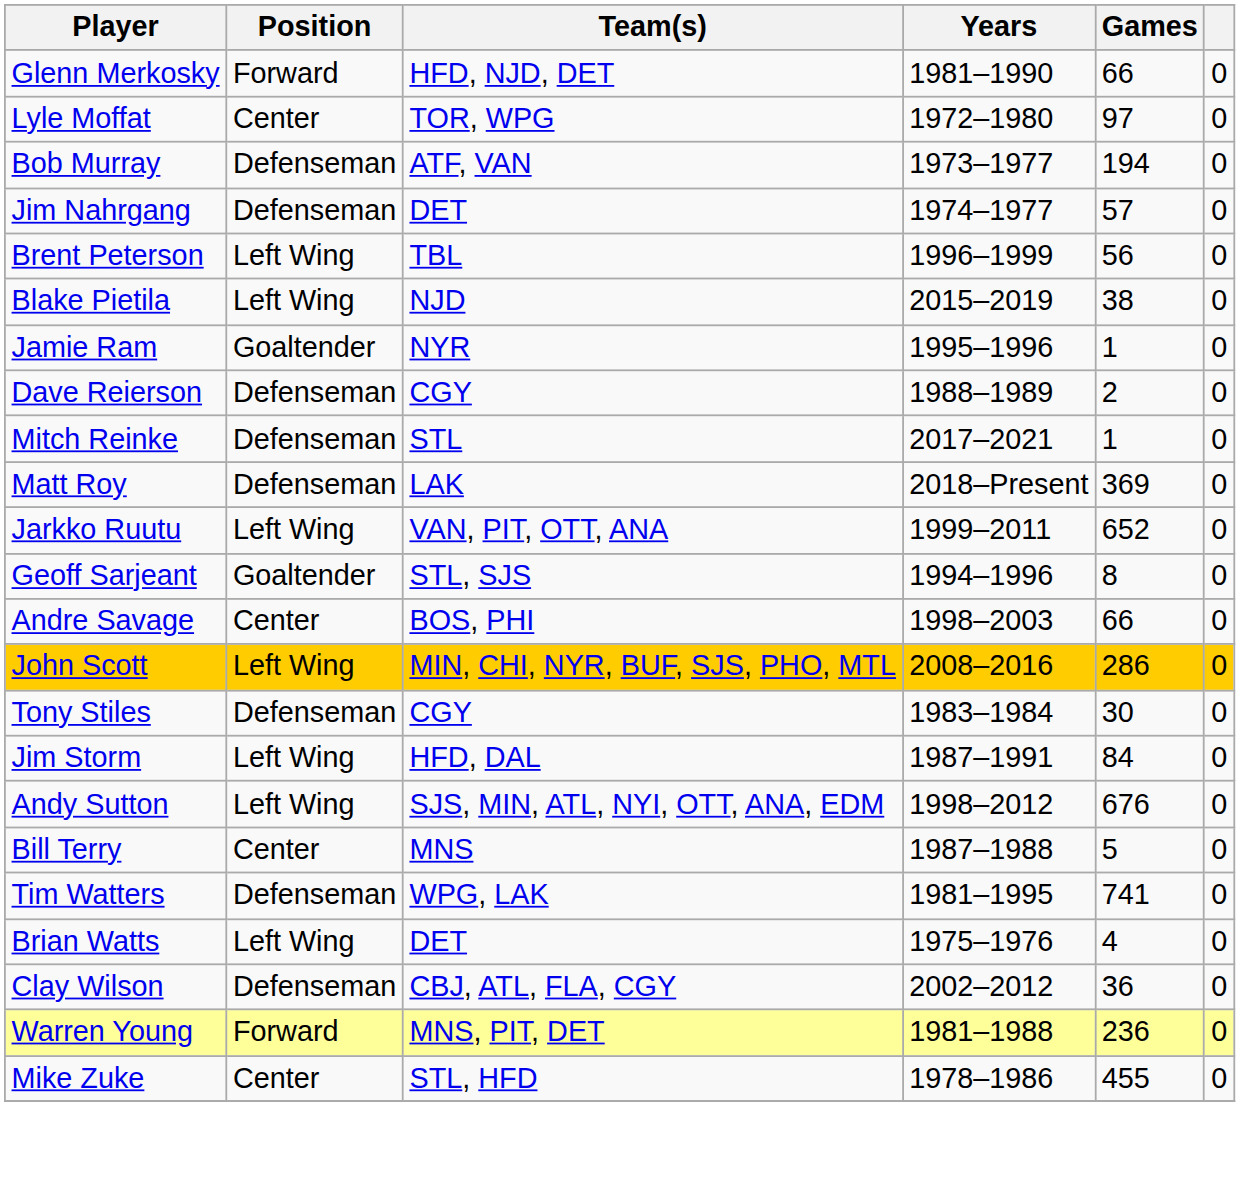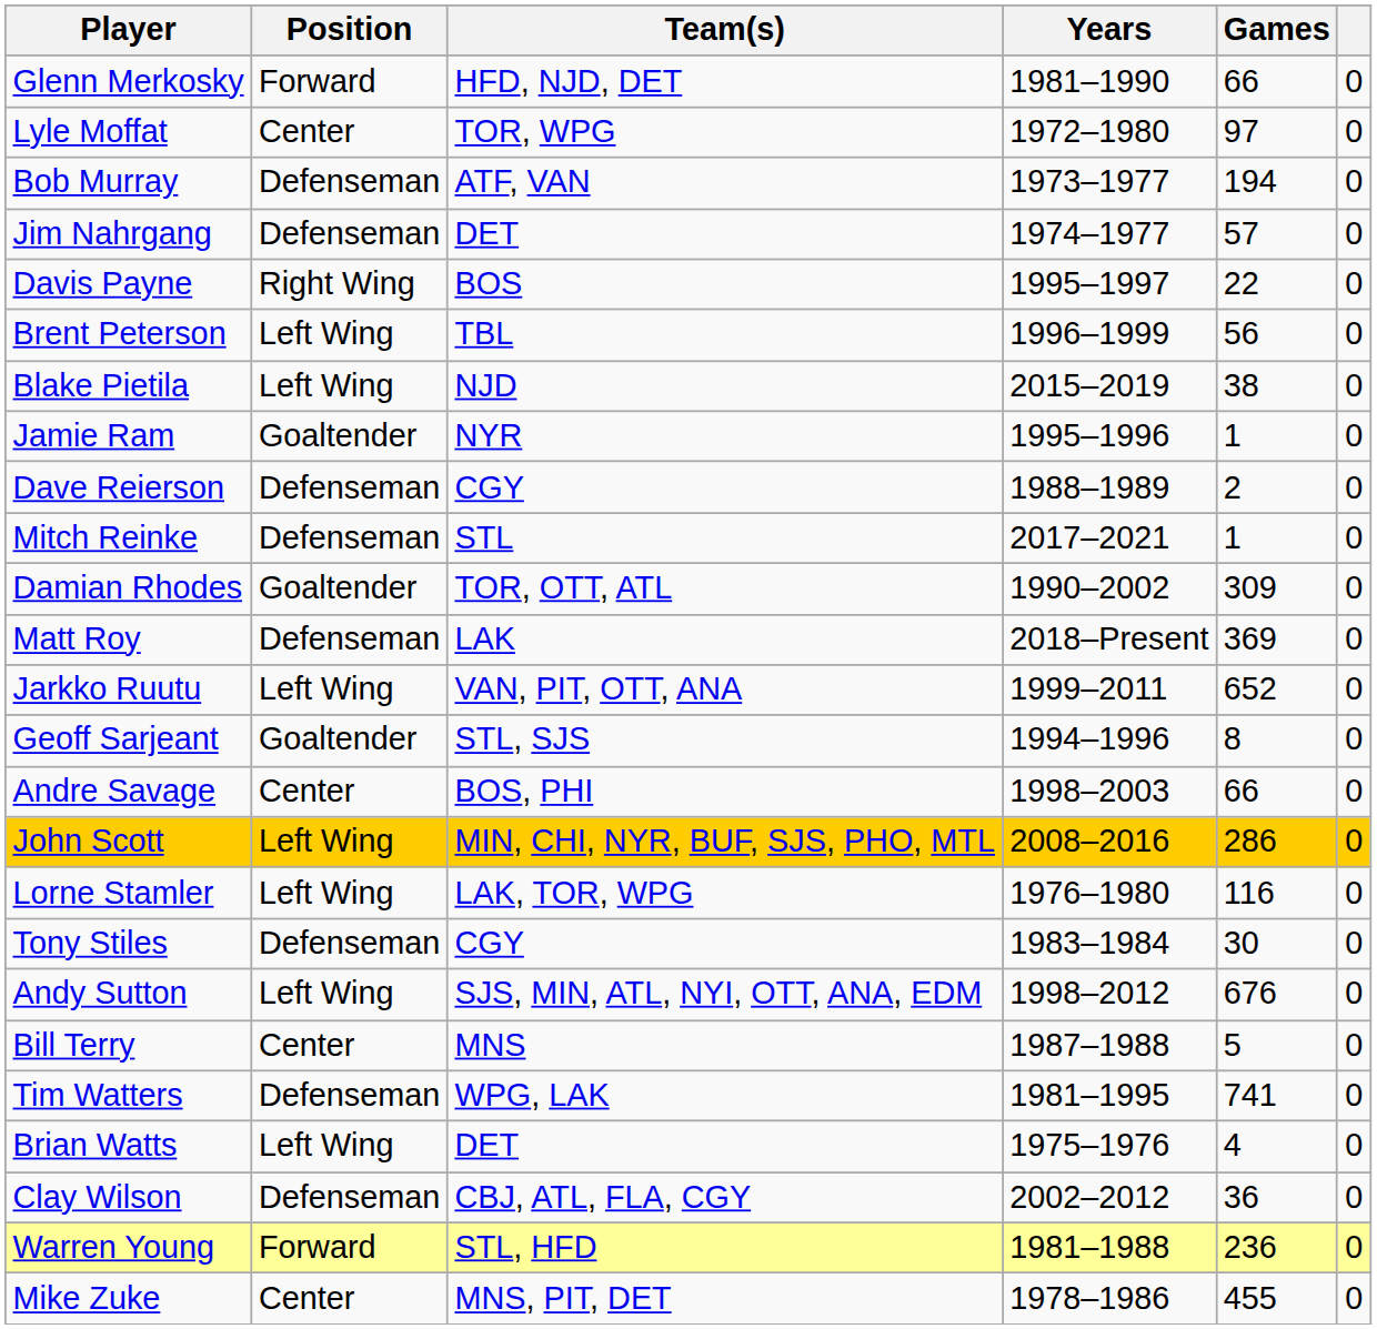+ row: Davis Payne | Right Wing | BOS | 1995–1997 | 22 | 0
+ row: Damian Rhodes | Goaltender | TOR, OTT, ATL | 1990–2002 | 309 | 0
+ row: Lorne Stamler | Left Wing | LAK, TOR, WPG | 1976–1980 | 116 | 0
- row: Jim Storm | Left Wing | HFD, DAL | 1987–1991 | 84 | 0
Warren Young | Team(s): MNS, PIT, DET -> STL, HFD
Mike Zuke | Team(s): STL, HFD -> MNS, PIT, DET
